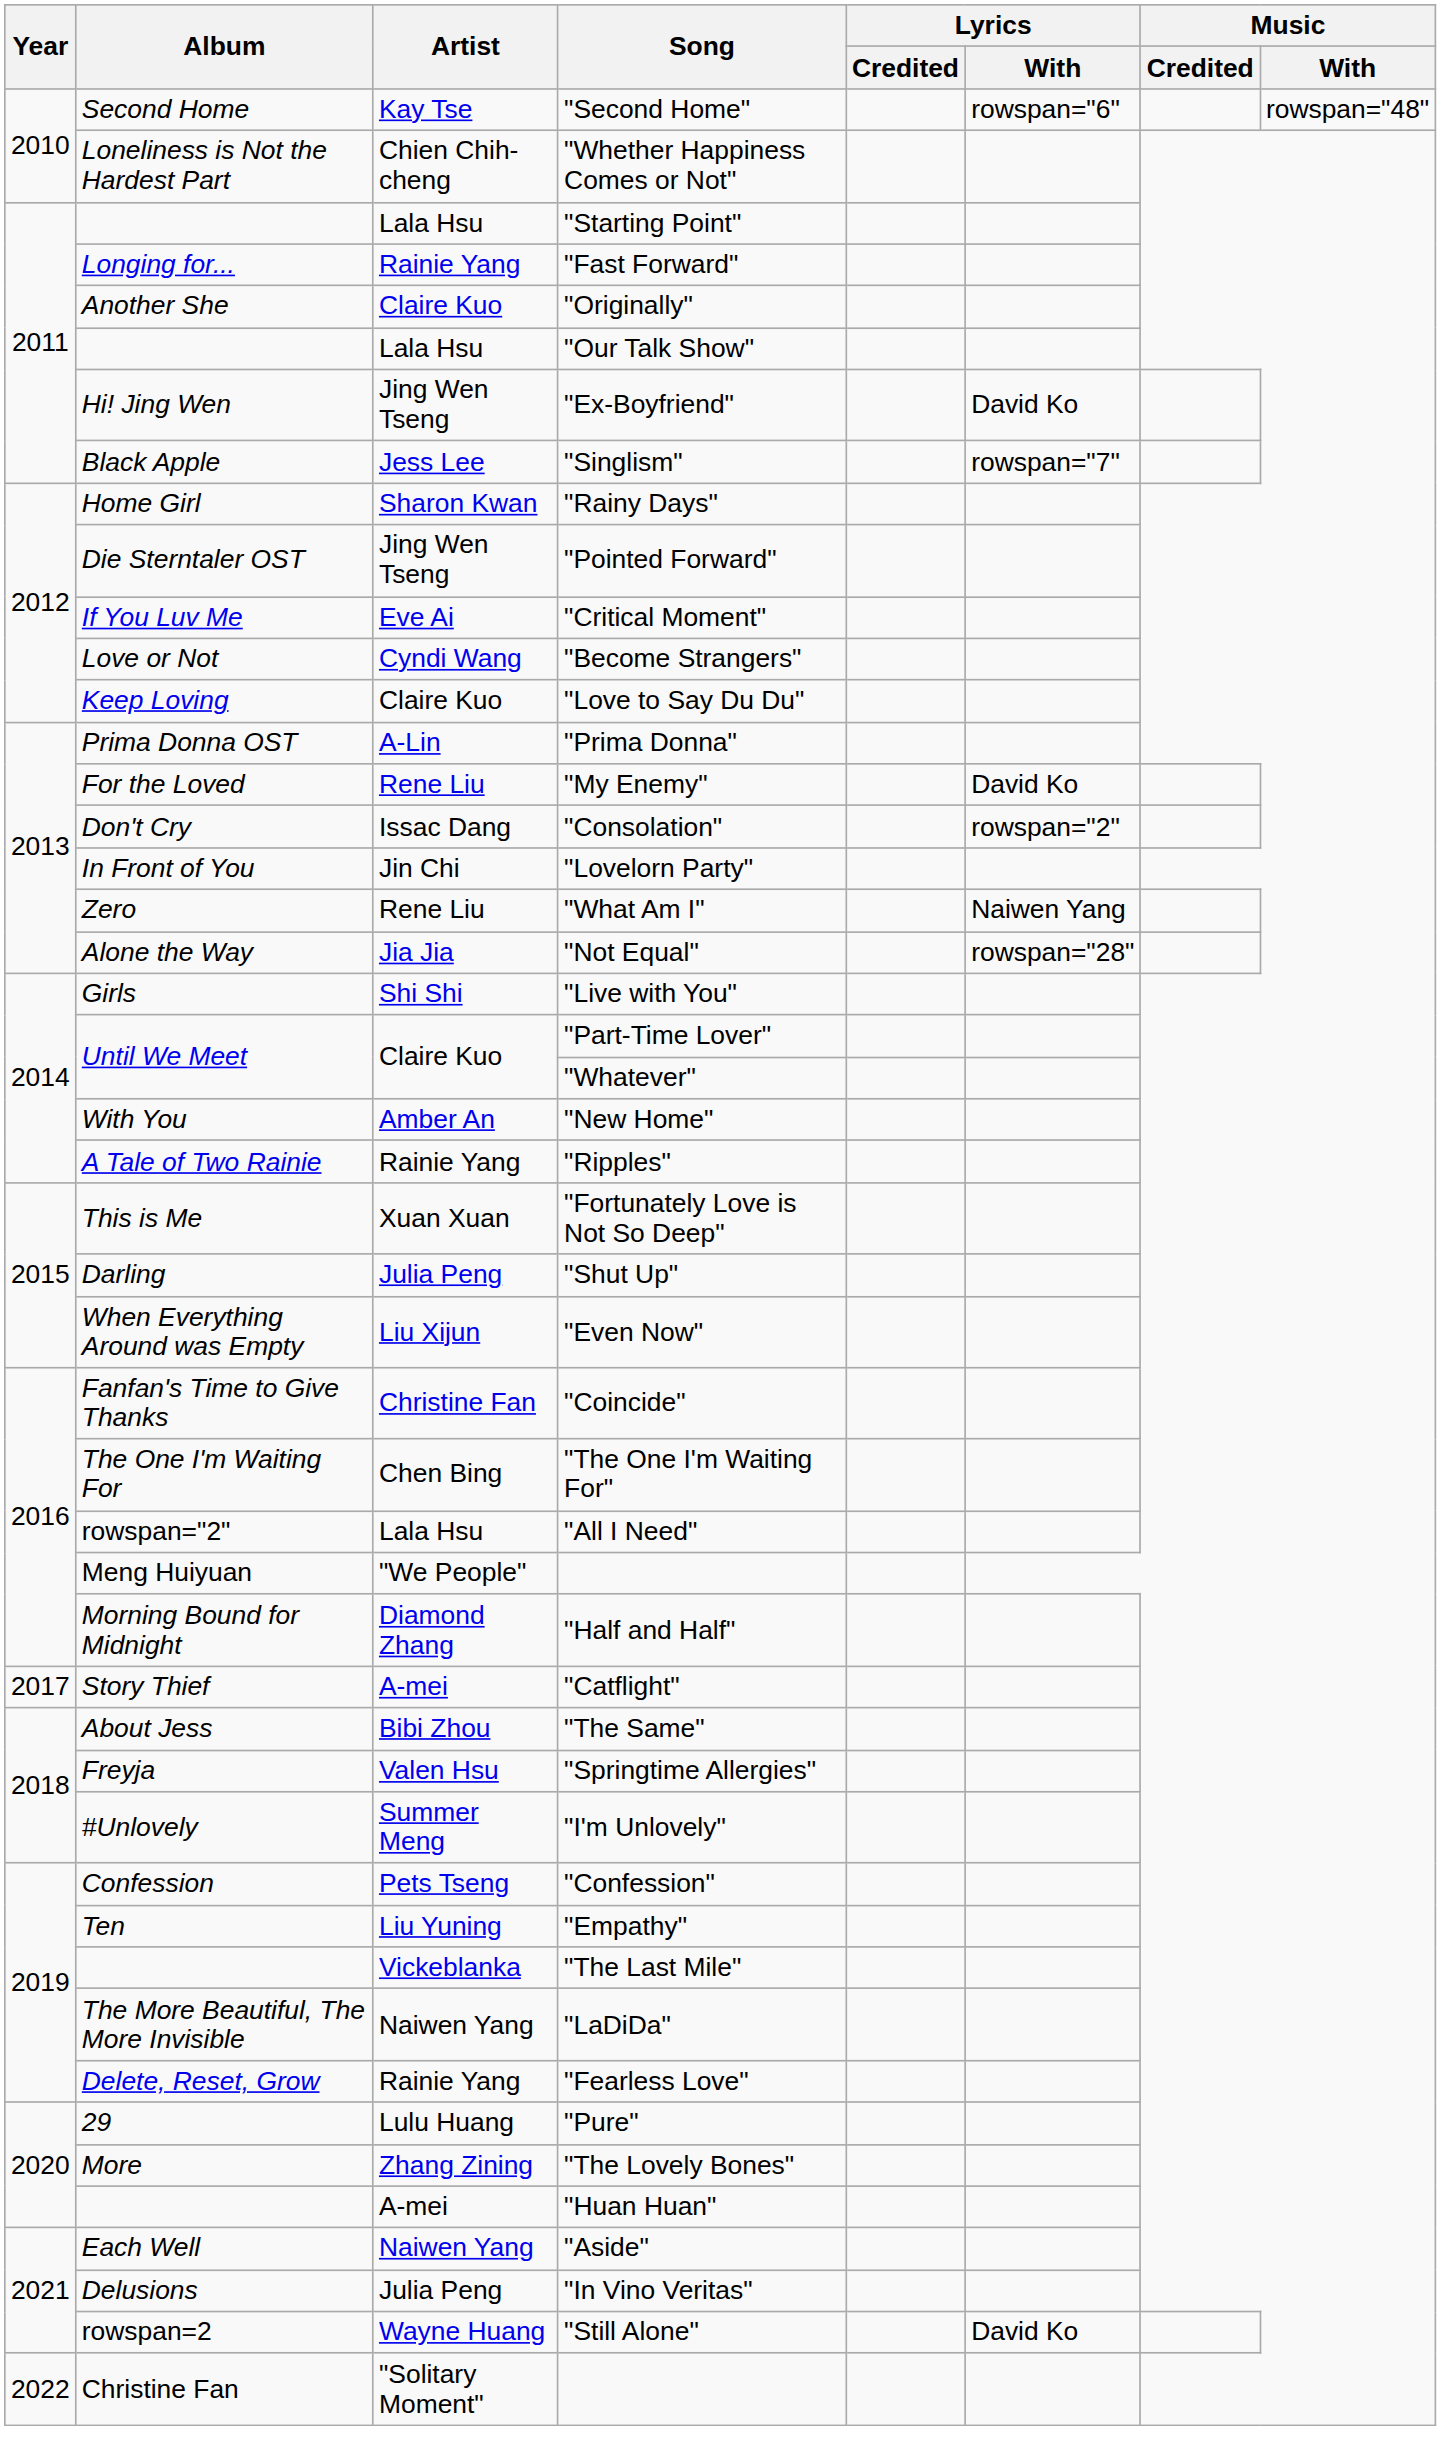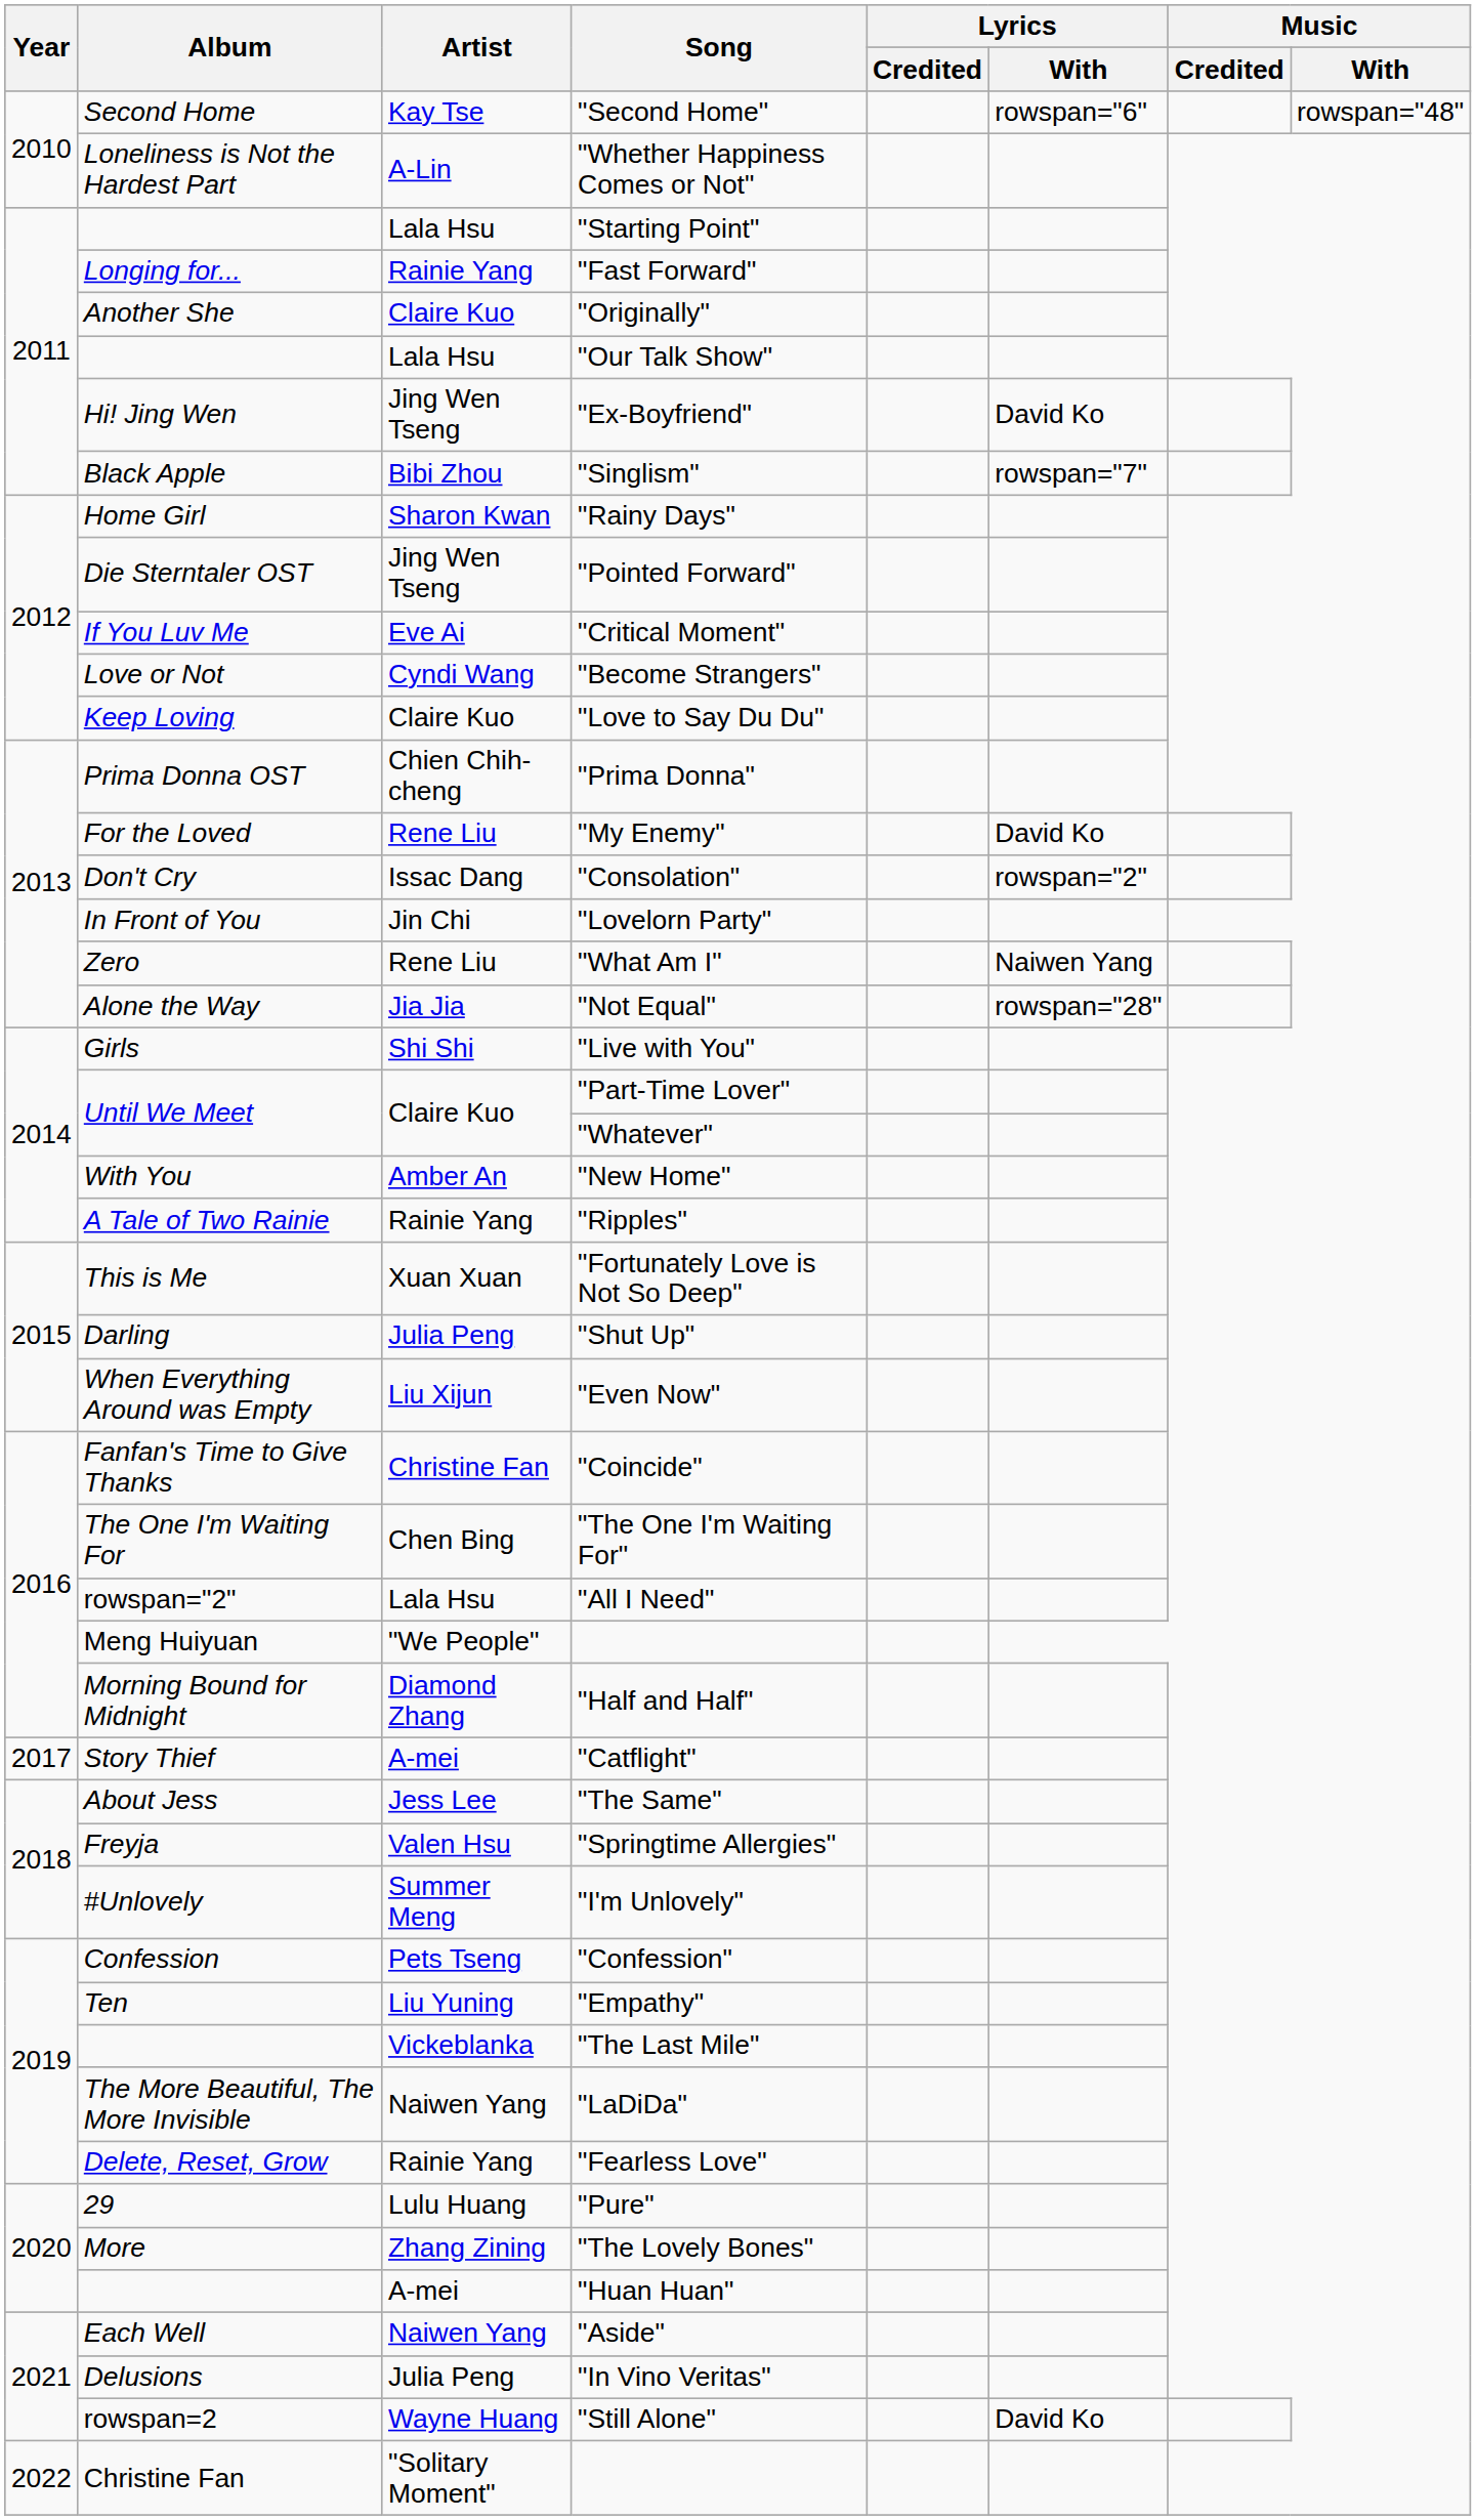"Whether Happiness Comes or Not" | Artist: Chien Chih-cheng -> A-Lin
"Singlism" | Artist: Jess Lee -> Bibi Zhou
"Prima Donna" | Artist: A-Lin -> Chien Chih-cheng
"The Same" | Artist: Bibi Zhou -> Jess Lee
